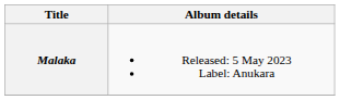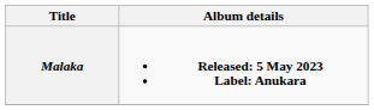Malaka | Album details: normal -> bold
